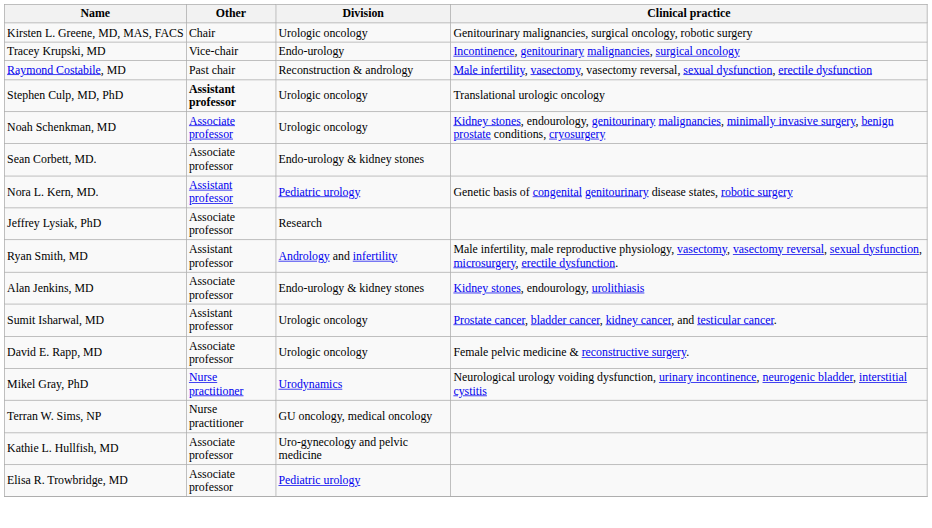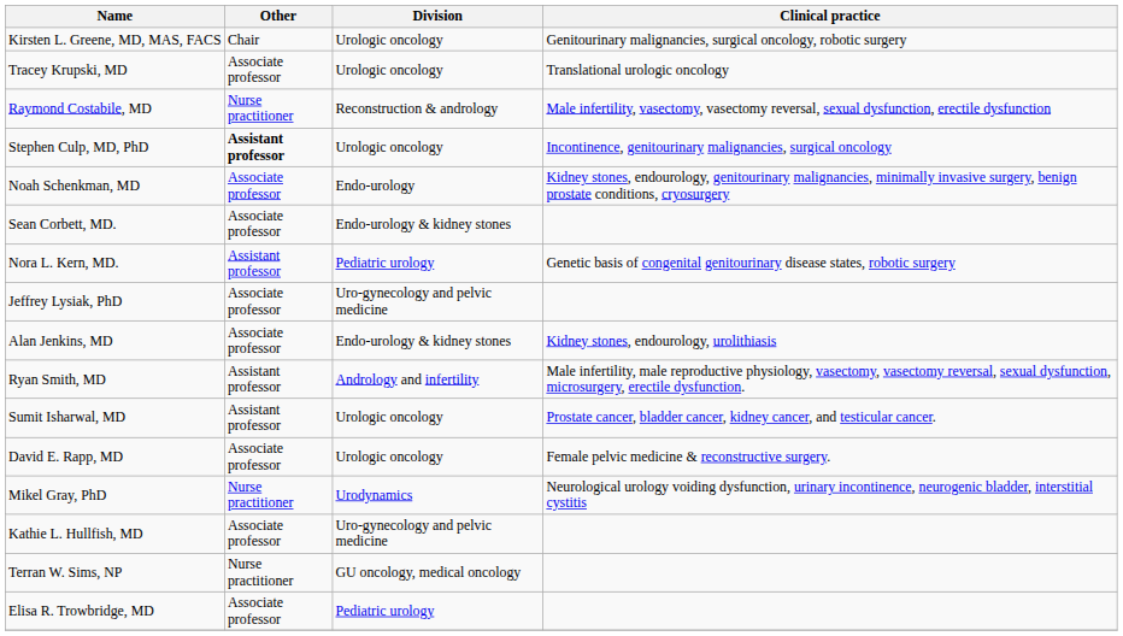Tracey Krupski, MD | Other: Vice-chair -> Associate professor
Tracey Krupski, MD | Division: Endo-urology -> Urologic oncology
Tracey Krupski, MD | Clinical practice: Incontinence, genitourinary malignancies, surgical oncology -> Translational urologic oncology
Raymond Costabile, MD | Other: Past chair -> Nurse practitioner
Stephen Culp, MD, PhD | Clinical practice: Translational urologic oncology -> Incontinence, genitourinary malignancies, surgical oncology
Noah Schenkman, MD | Division: Urologic oncology -> Endo-urology
Jeffrey Lysiak, PhD | Division: Research -> Uro-gynecology and pelvic medicine
rows swapped: Alan Jenkins, MD <-> Ryan Smith, MD
rows swapped: Terran W. Sims, NP <-> Kathie L. Hullfish, MD
